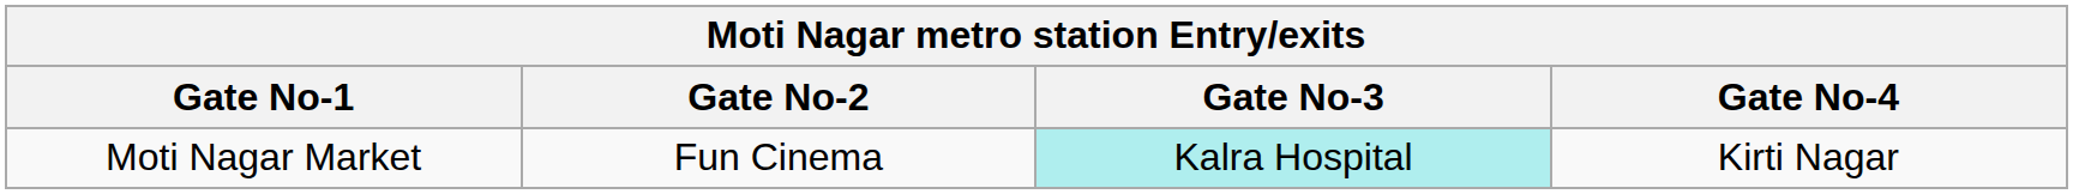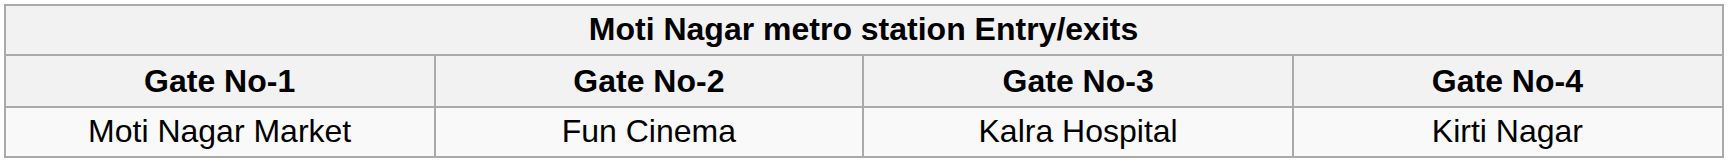Moti Nagar Market | Gate No-3: paleturquoise background -> no background
